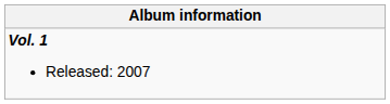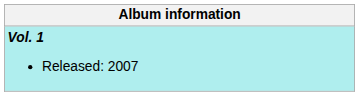row 2 | column 1: no background -> paleturquoise background
